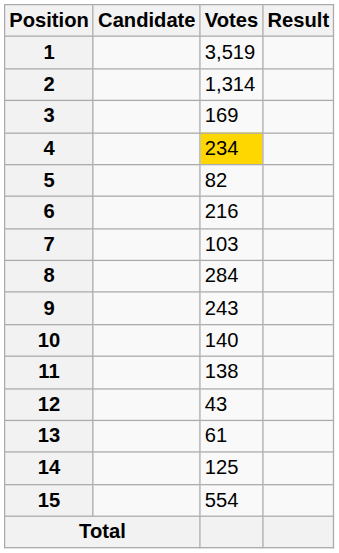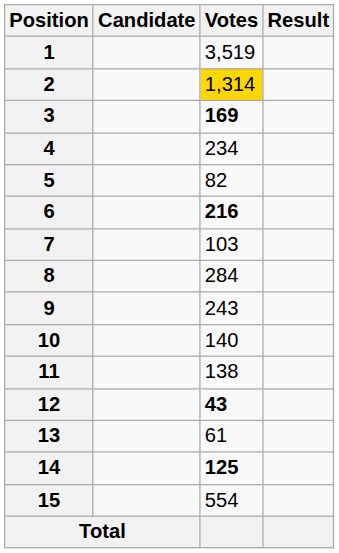2 | Votes: no background -> gold background
3 | Votes: normal -> bold
4 | Votes: gold background -> no background
6 | Votes: normal -> bold
12 | Votes: normal -> bold
14 | Votes: normal -> bold
